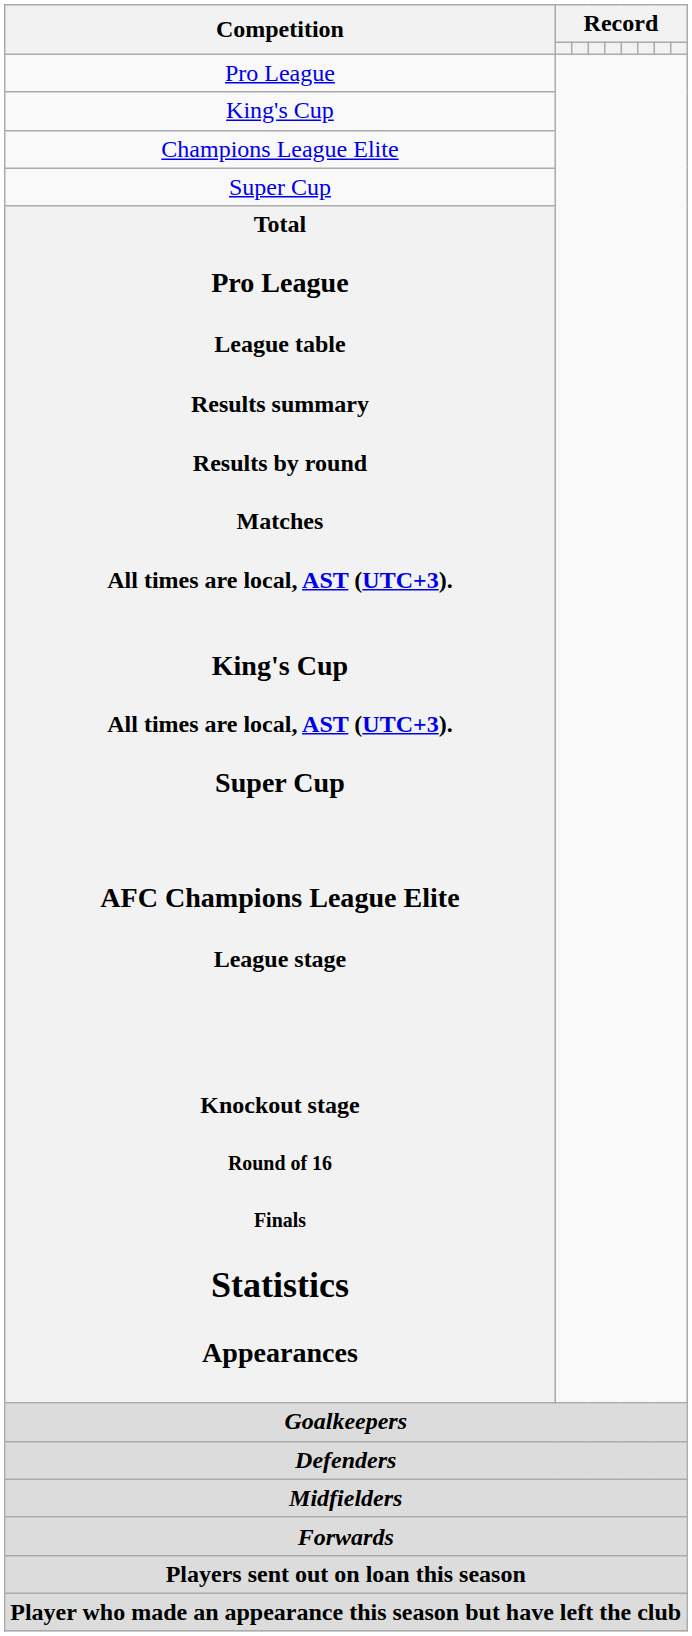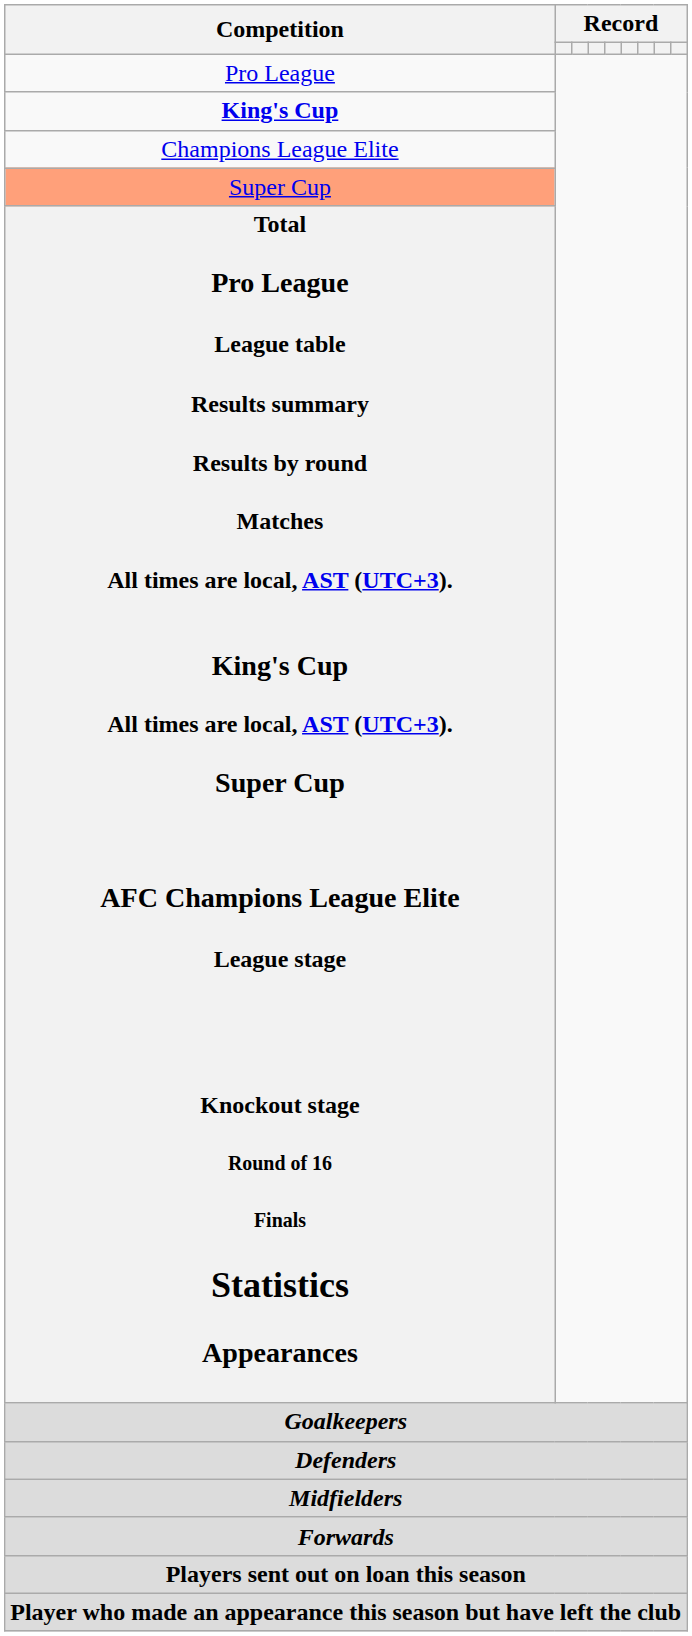King's Cup | Competition: normal -> bold
Super Cup | Competition: no background -> lightsalmon background
